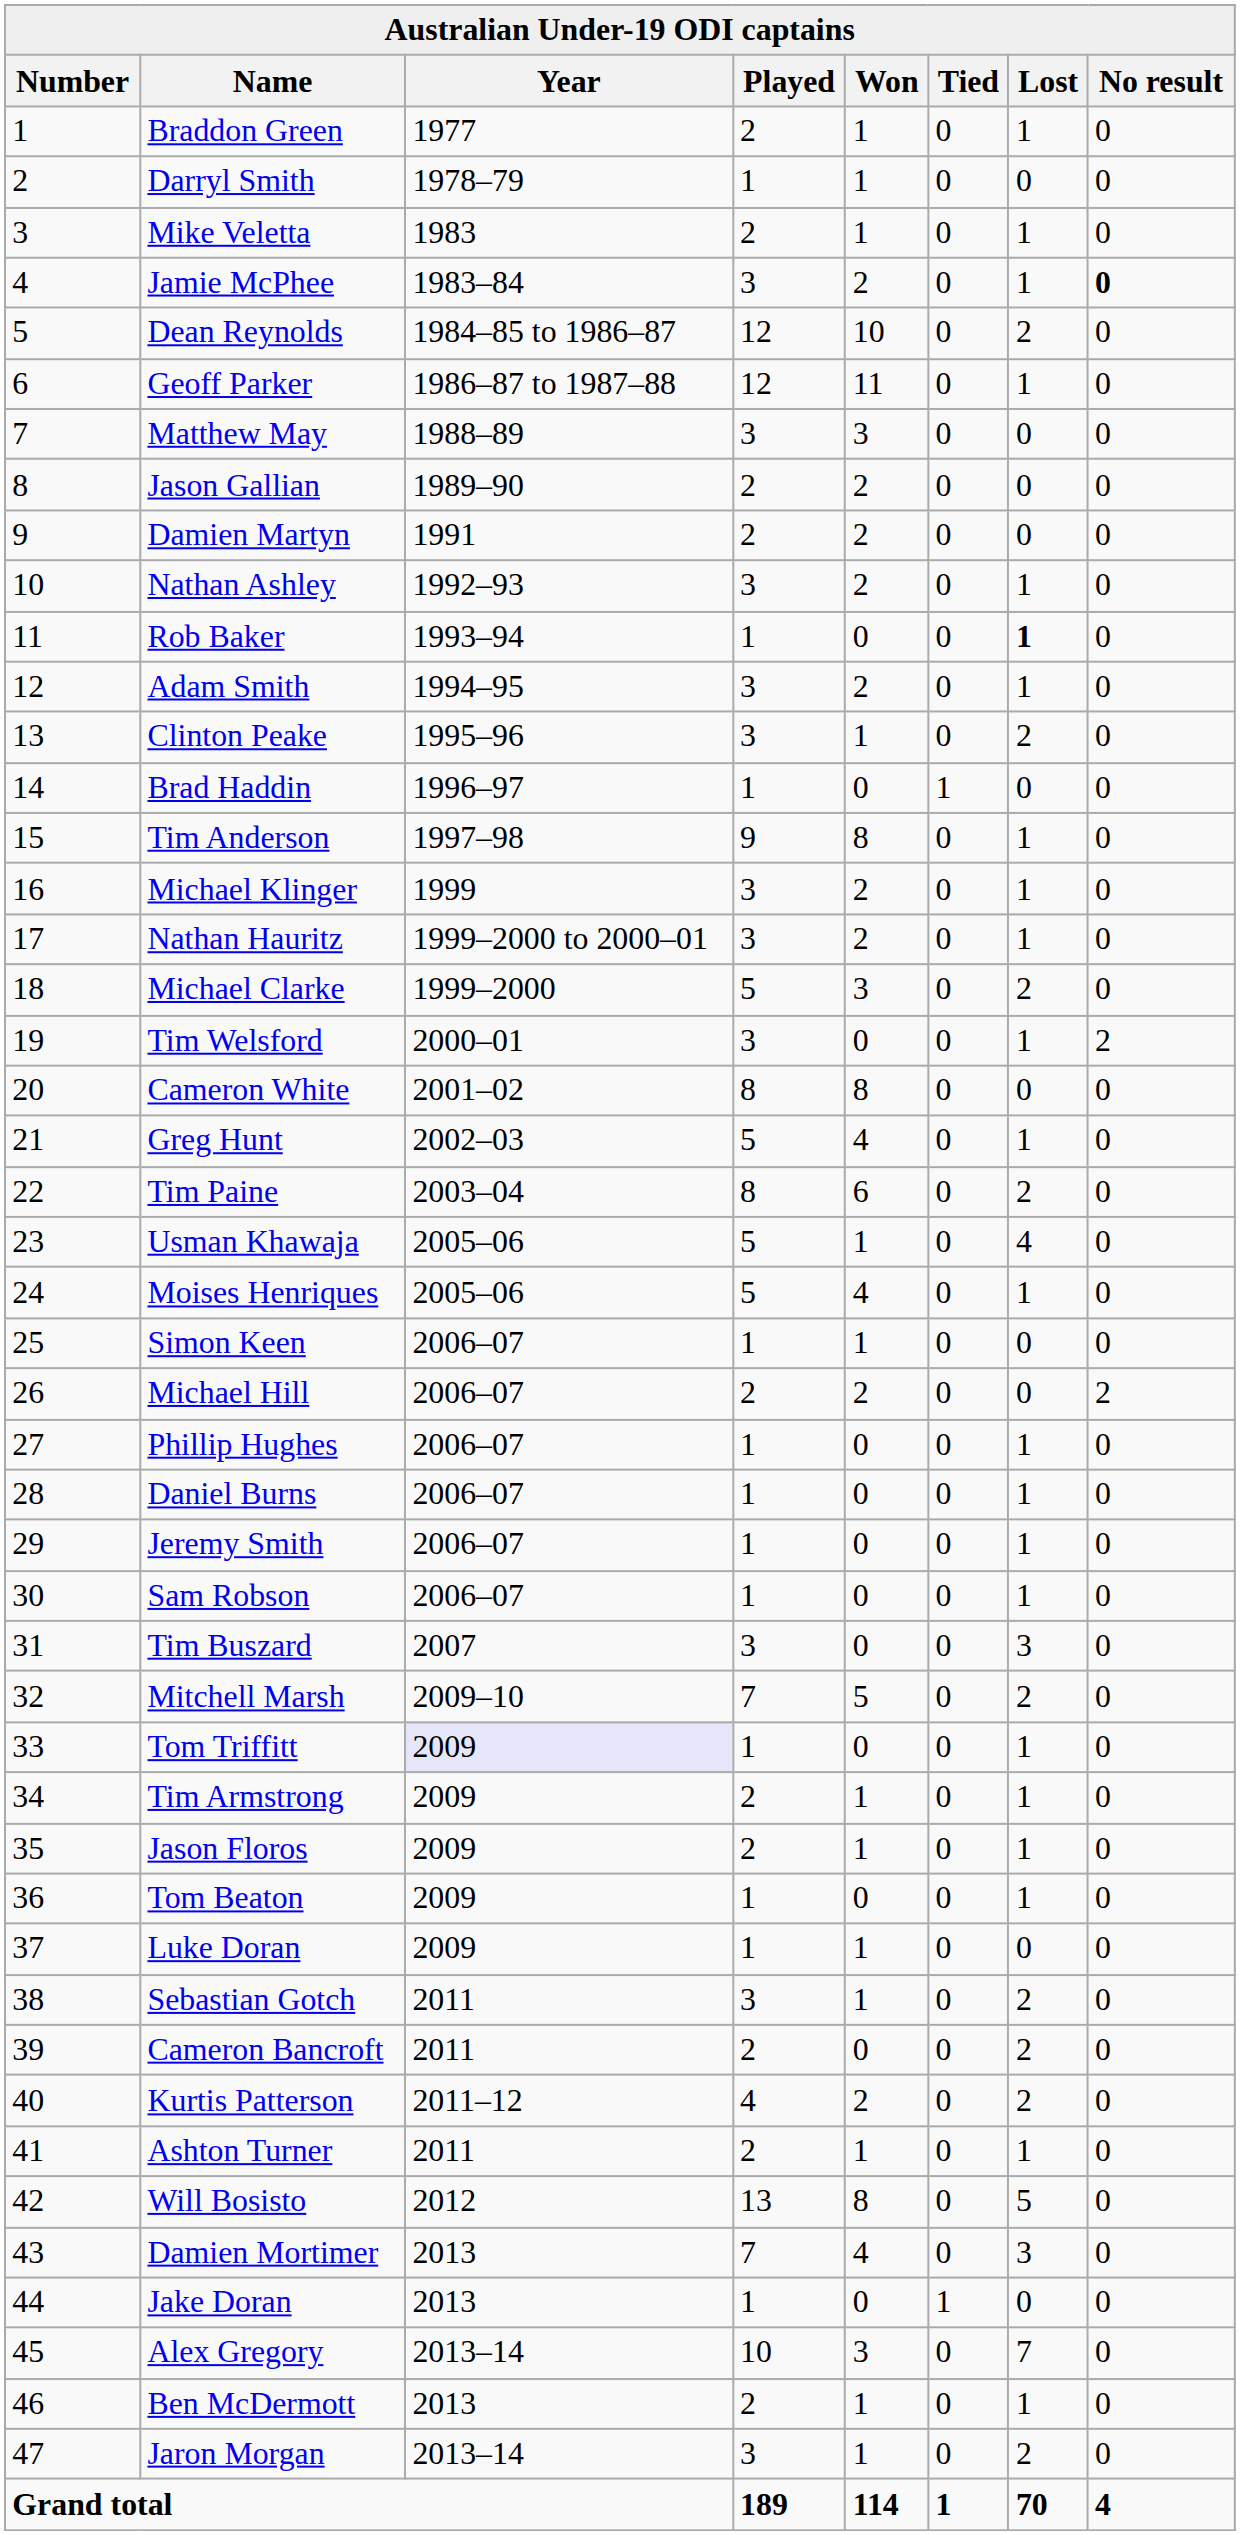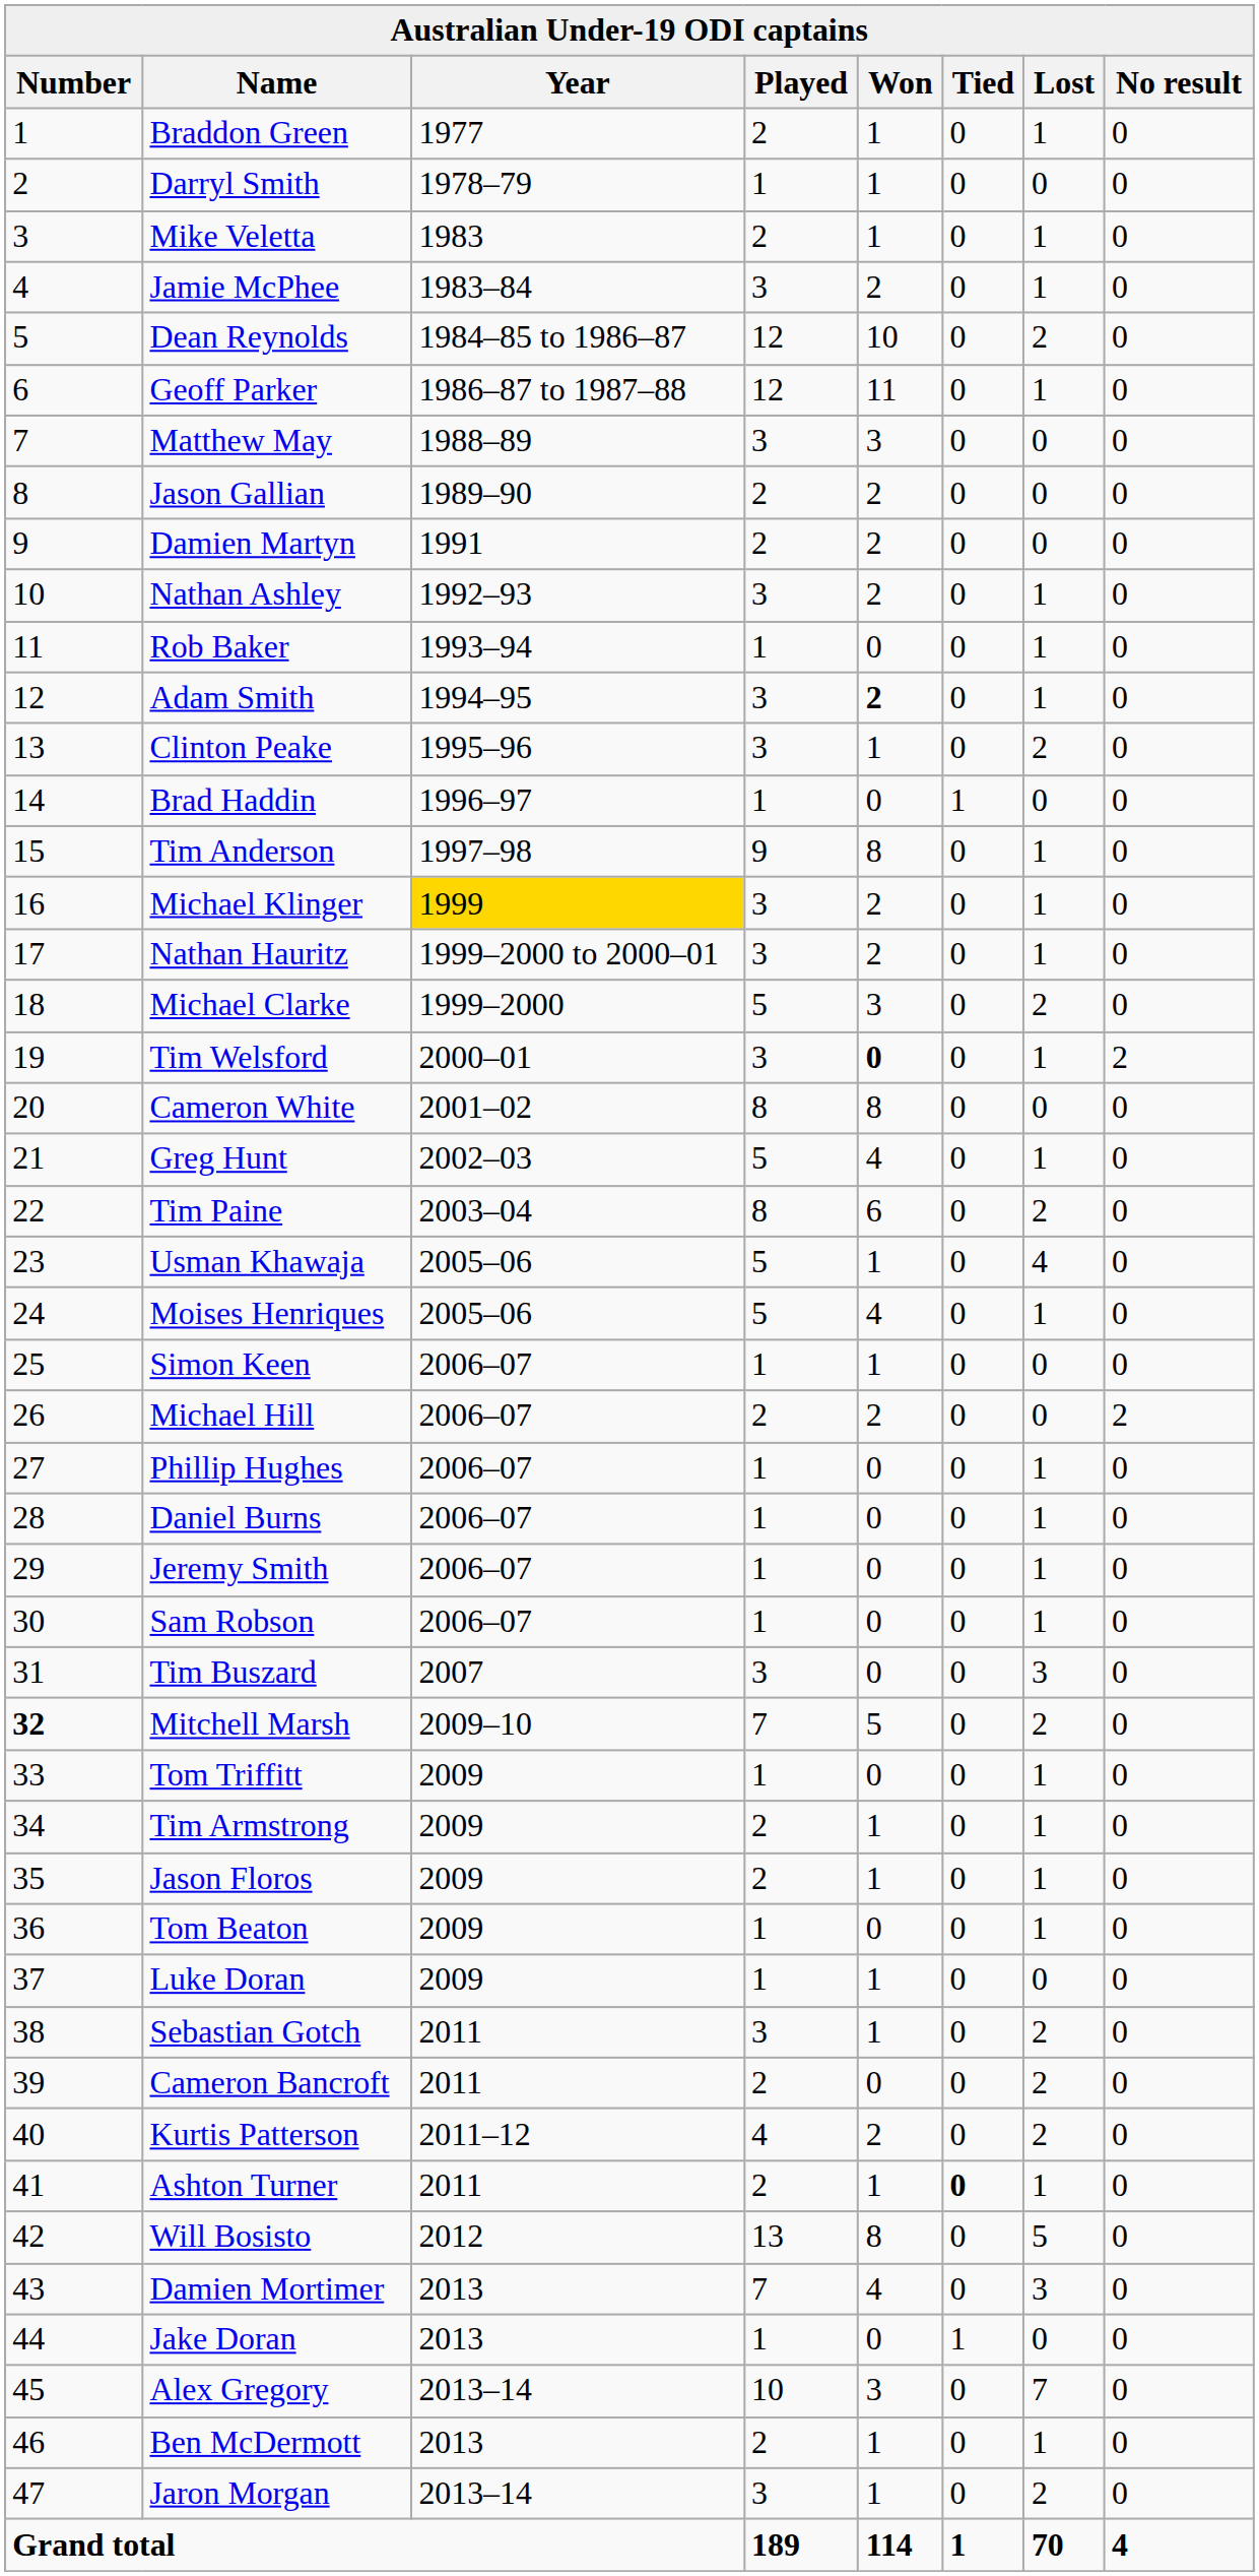Jamie McPhee | No result: bold -> normal
Rob Baker | Lost: bold -> normal
Adam Smith | Won: normal -> bold
Michael Klinger | Year: no background -> gold background
Tim Welsford | Won: normal -> bold
Mitchell Marsh | Number: normal -> bold
Tom Triffitt | Year: lavender background -> no background
Ashton Turner | Tied: normal -> bold
